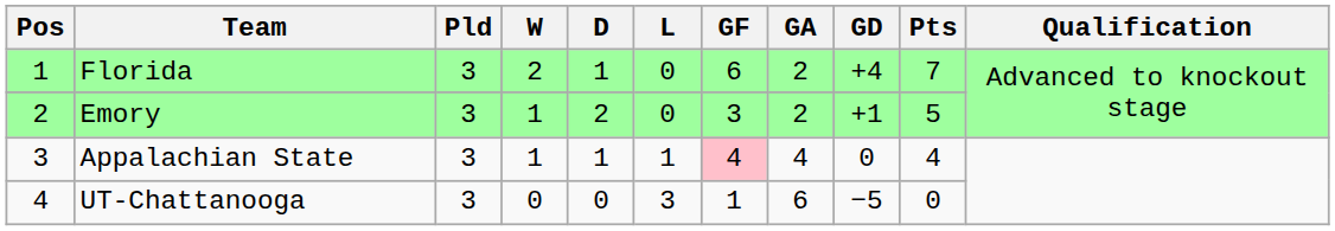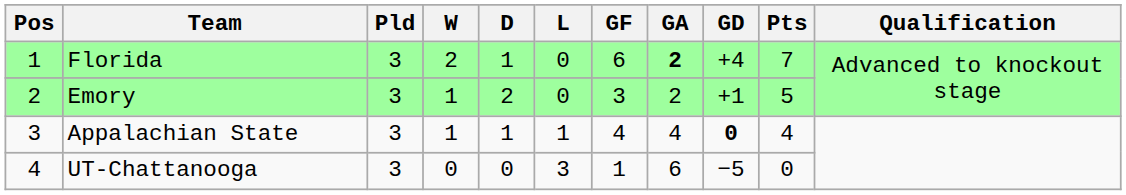Florida | GA: normal -> bold
Appalachian State | GF: pink background -> no background
Appalachian State | GD: normal -> bold
